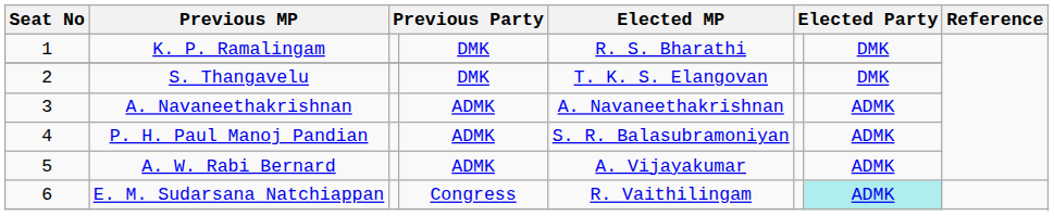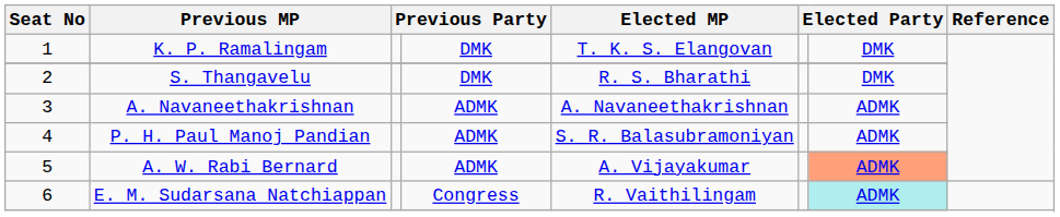K. P. Ramalingam | Elected MP: R. S. Bharathi -> T. K. S. Elangovan
S. Thangavelu | Elected MP: T. K. S. Elangovan -> R. S. Bharathi
A. W. Rabi Bernard | column 7: no background -> lightsalmon background
